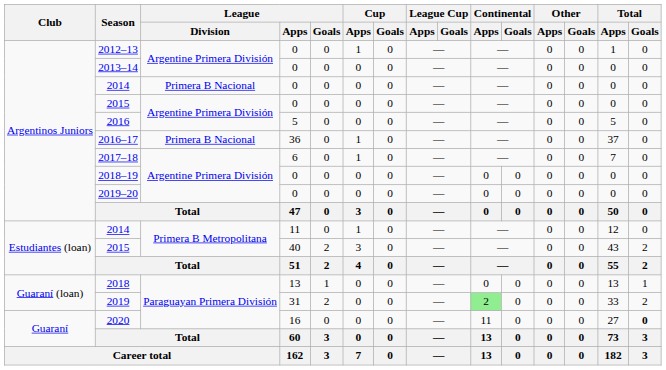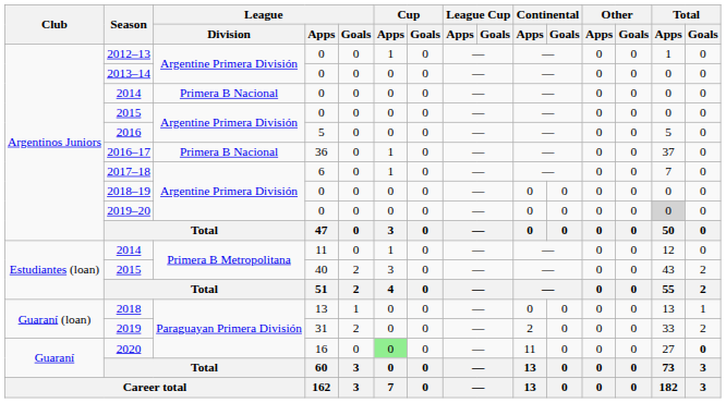2019–20 | Total / Apps: no background -> lightgrey background
2019 | Continental / Apps: lightgreen background -> no background
2020 | Cup / Apps: no background -> lightgreen background
